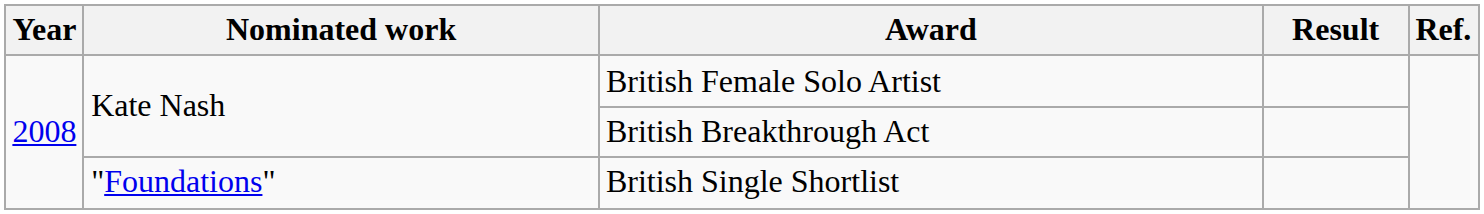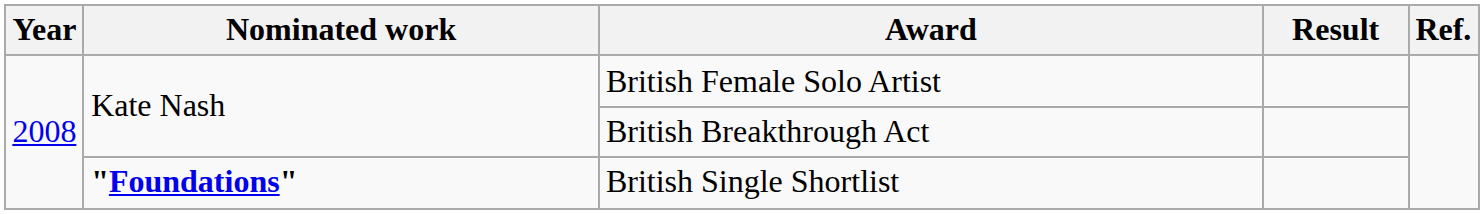British Single Shortlist | Nominated work: normal -> bold
